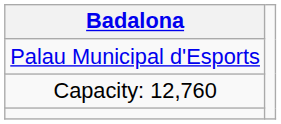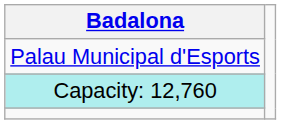Capacity: 12,760 | Badalona: no background -> paleturquoise background
